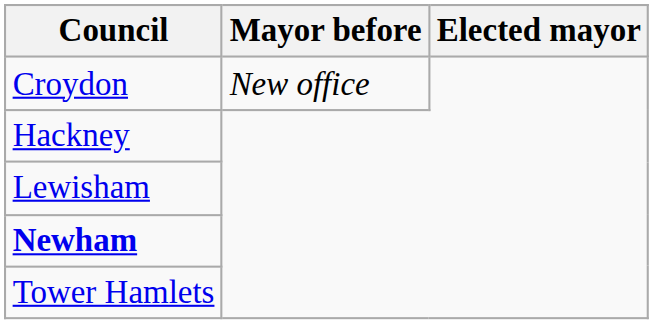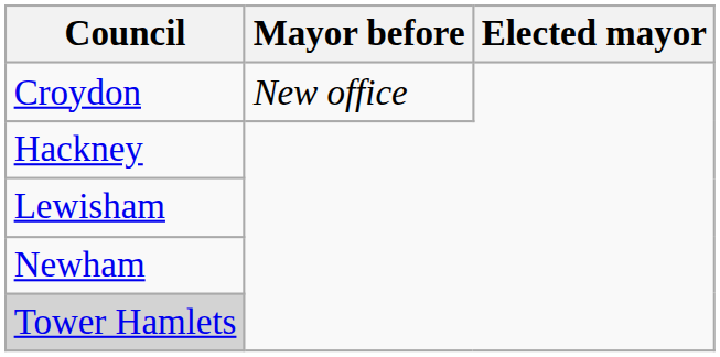Newham | Council: bold -> normal
Tower Hamlets | Council: no background -> lightgrey background
